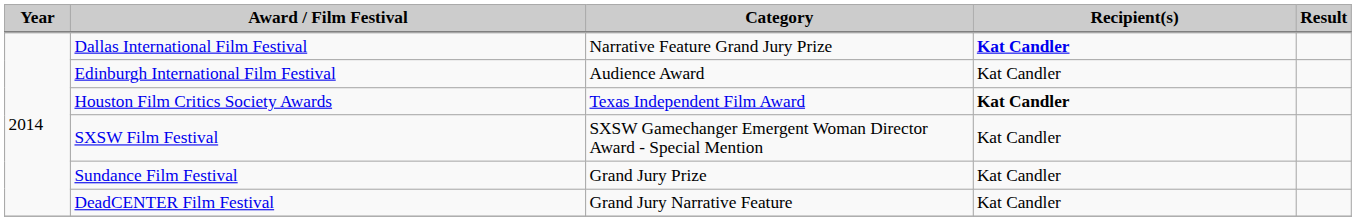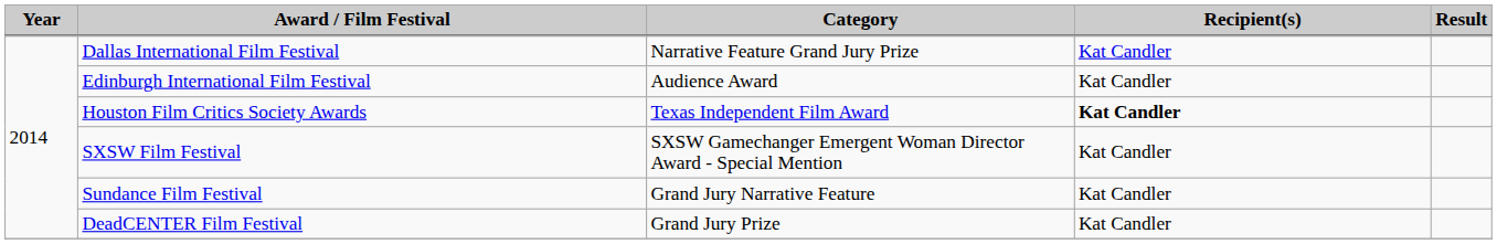Dallas International Film Festival | Recipient(s): bold -> normal
Sundance Film Festival | Category: Grand Jury Prize -> Grand Jury Narrative Feature
DeadCENTER Film Festival | Category: Grand Jury Narrative Feature -> Grand Jury Prize
